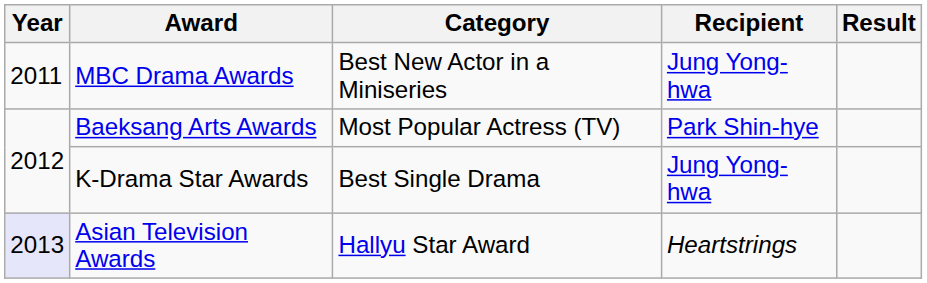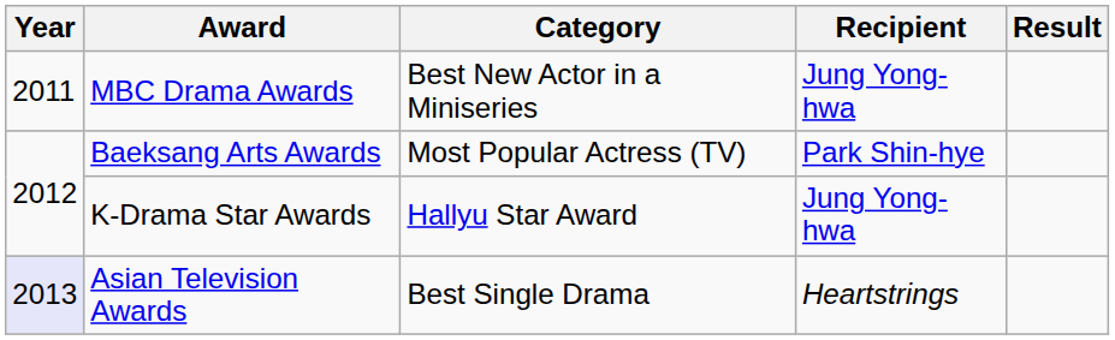K-Drama Star Awards | Category: Best Single Drama -> Hallyu Star Award
Asian Television Awards | Category: Hallyu Star Award -> Best Single Drama
